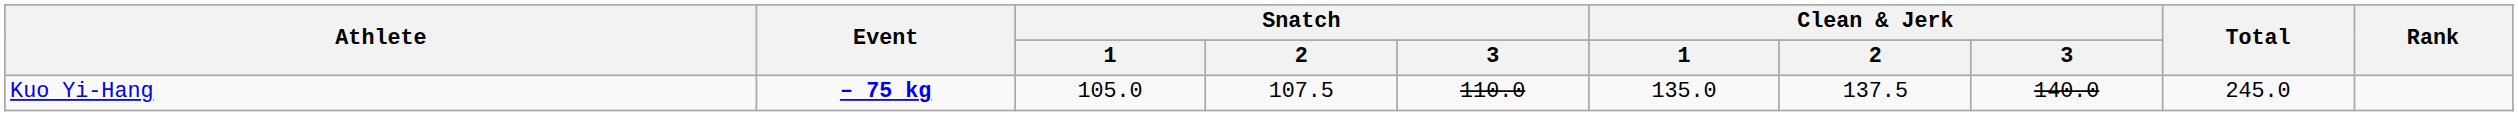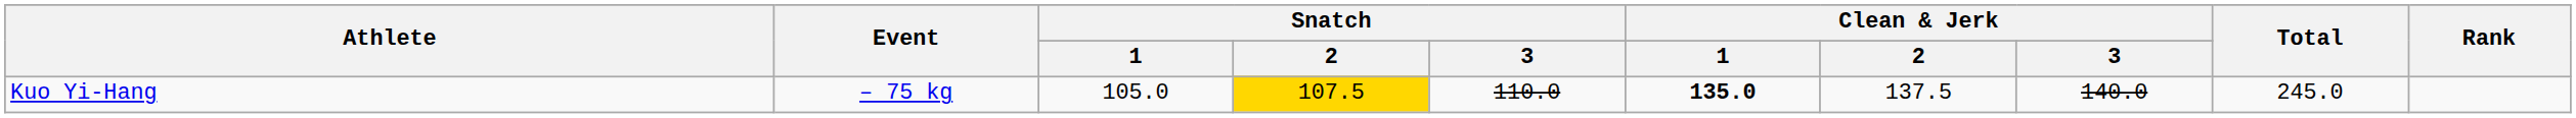Kuo Yi-Hang | Event: bold -> normal
Kuo Yi-Hang | Snatch / 2: no background -> gold background
Kuo Yi-Hang | Clean & Jerk / 1: normal -> bold
